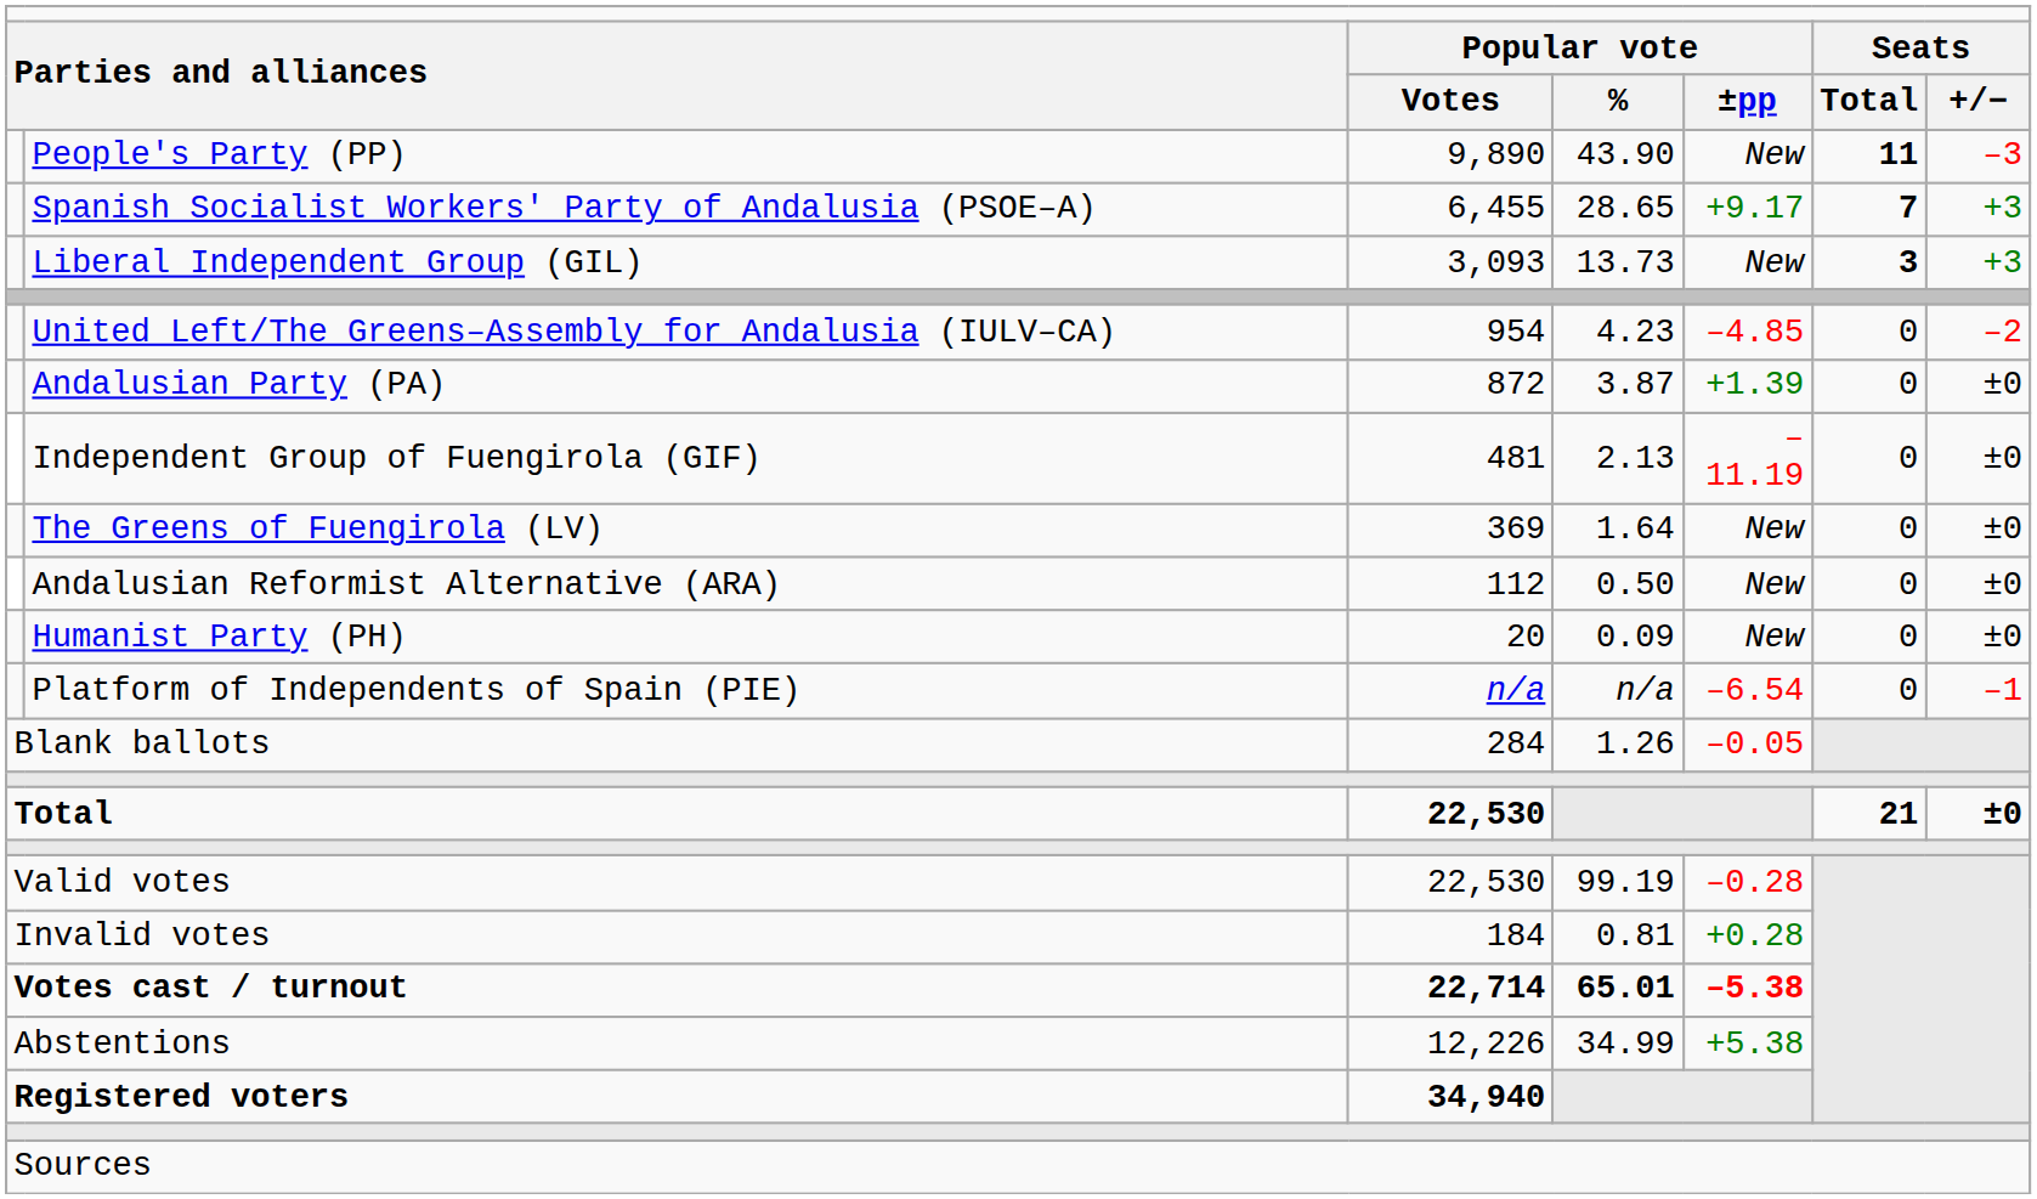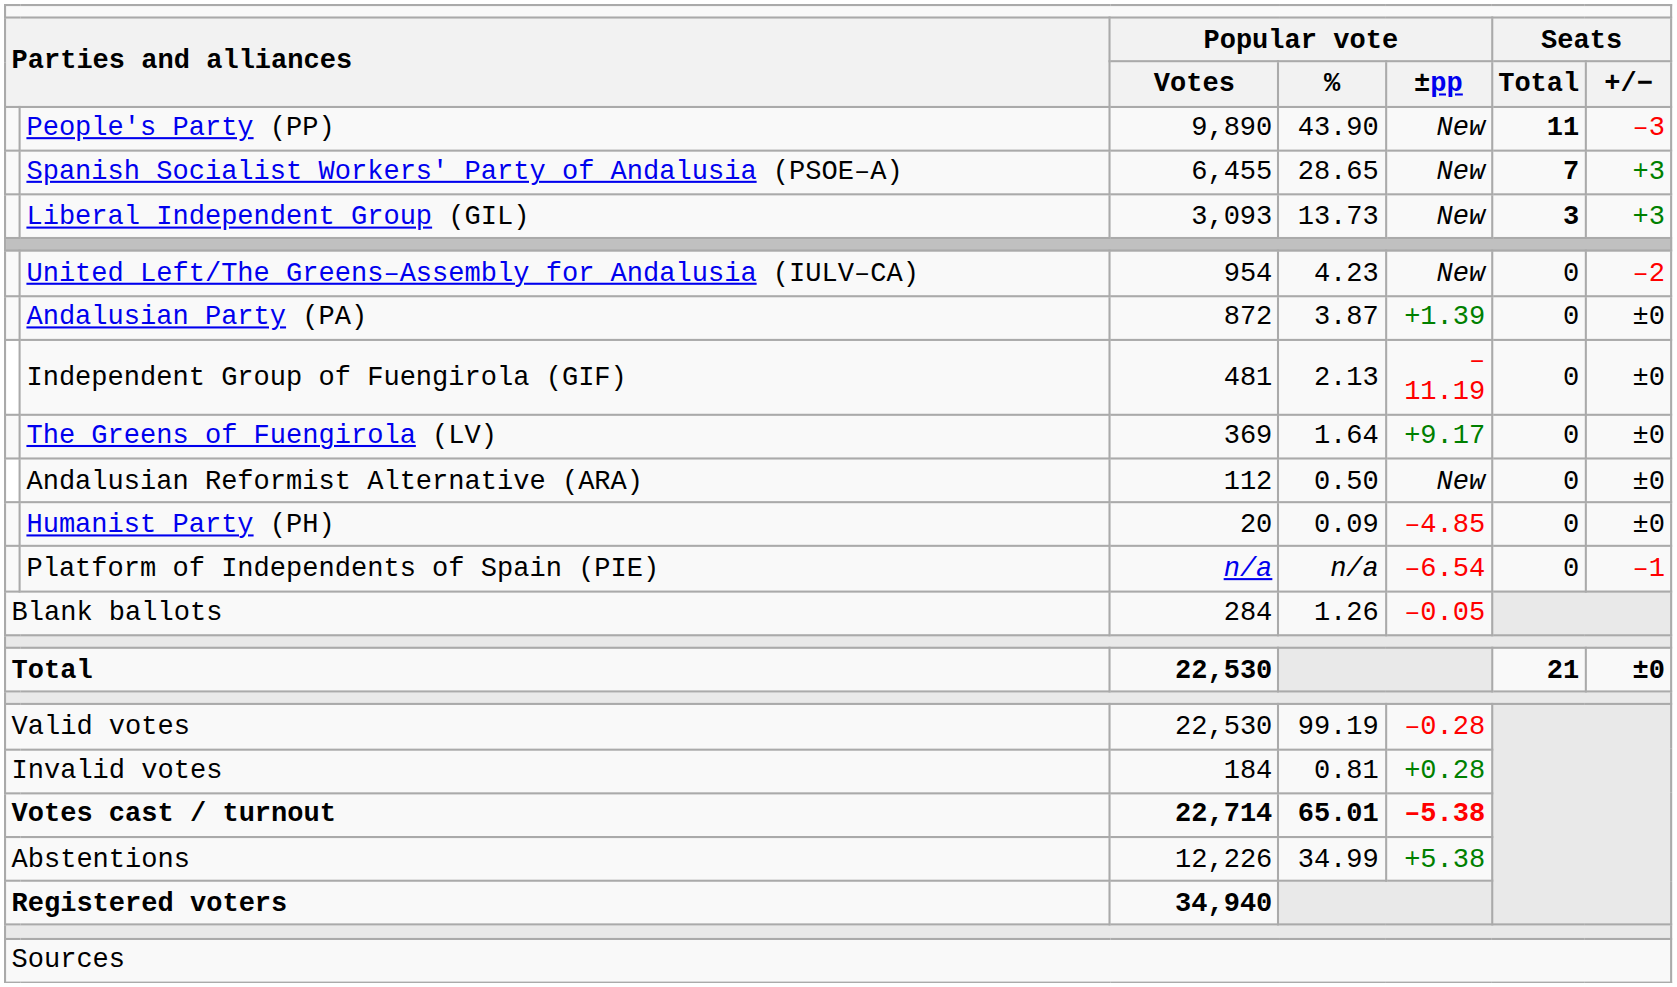Spanish Socialist Workers' Party of Andalusia (PSOE–A) | column 5: +9.17 -> New
United Left/The Greens–Assembly for Andalusia (IULV–CA) | column 5: –4.85 -> New
The Greens of Fuengirola (LV) | column 5: New -> +9.17
Humanist Party (PH) | column 5: New -> –4.85
